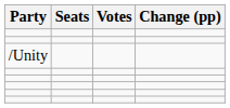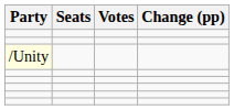/Unity | Party: no background -> lightyellow background
